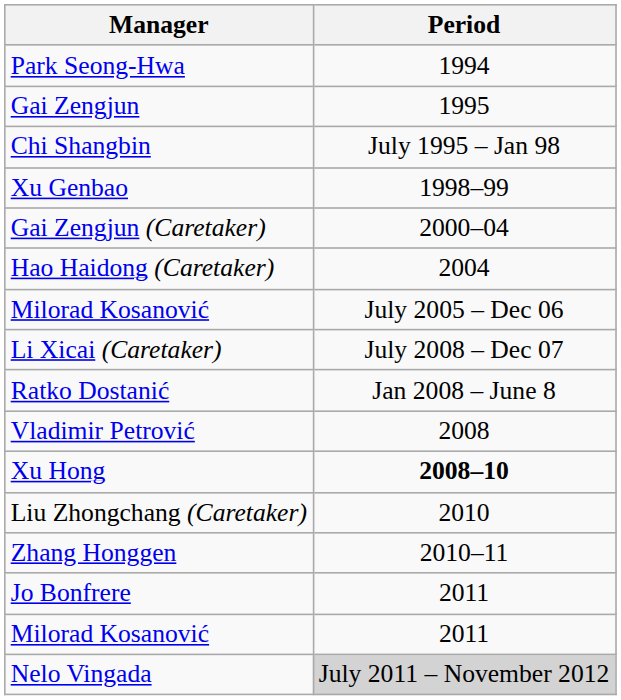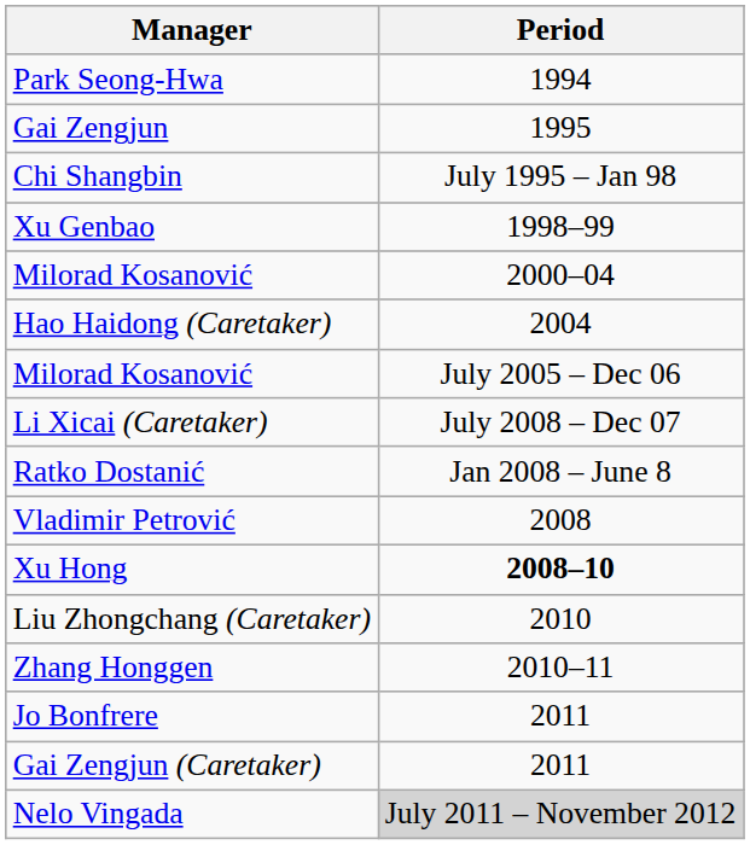row 6 | Manager: Gai Zengjun (Caretaker) -> Milorad Kosanović
row 16 | Manager: Milorad Kosanović -> Gai Zengjun (Caretaker)
